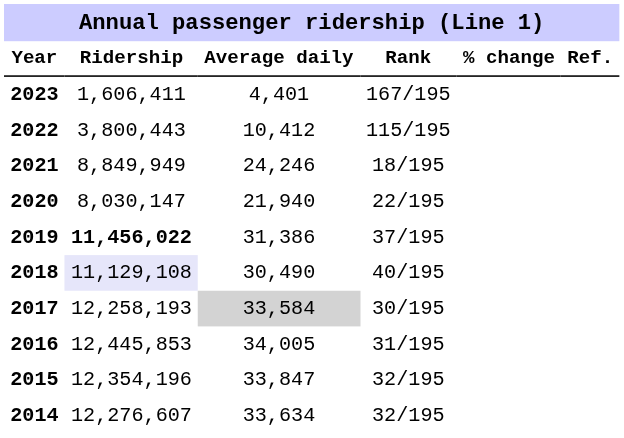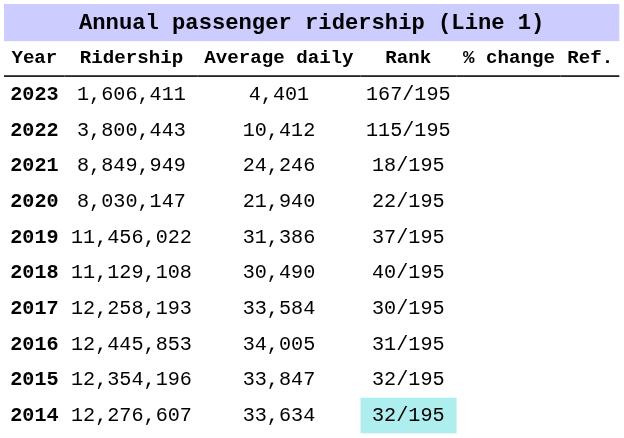2019 | Ridership: bold -> normal
2018 | Ridership: lavender background -> no background
2017 | Average daily: lightgrey background -> no background
2014 | Rank: no background -> paleturquoise background
